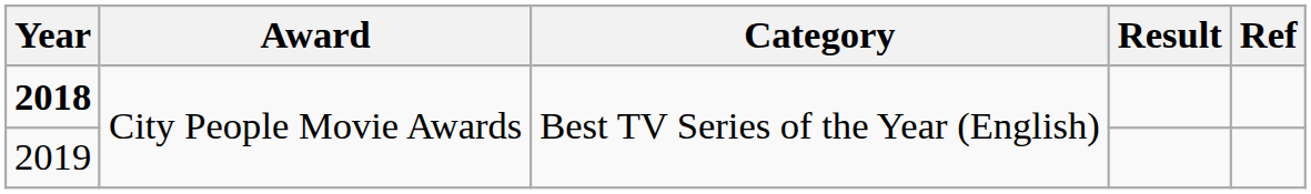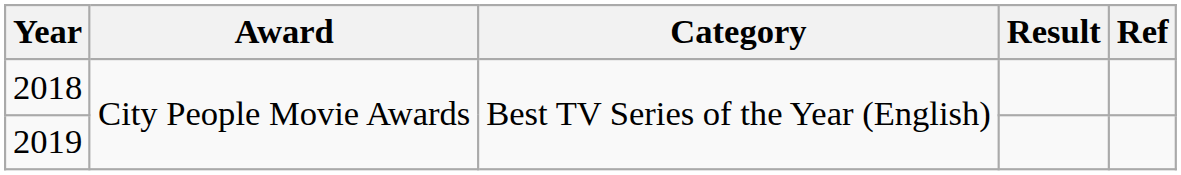2018 | Year: bold -> normal
